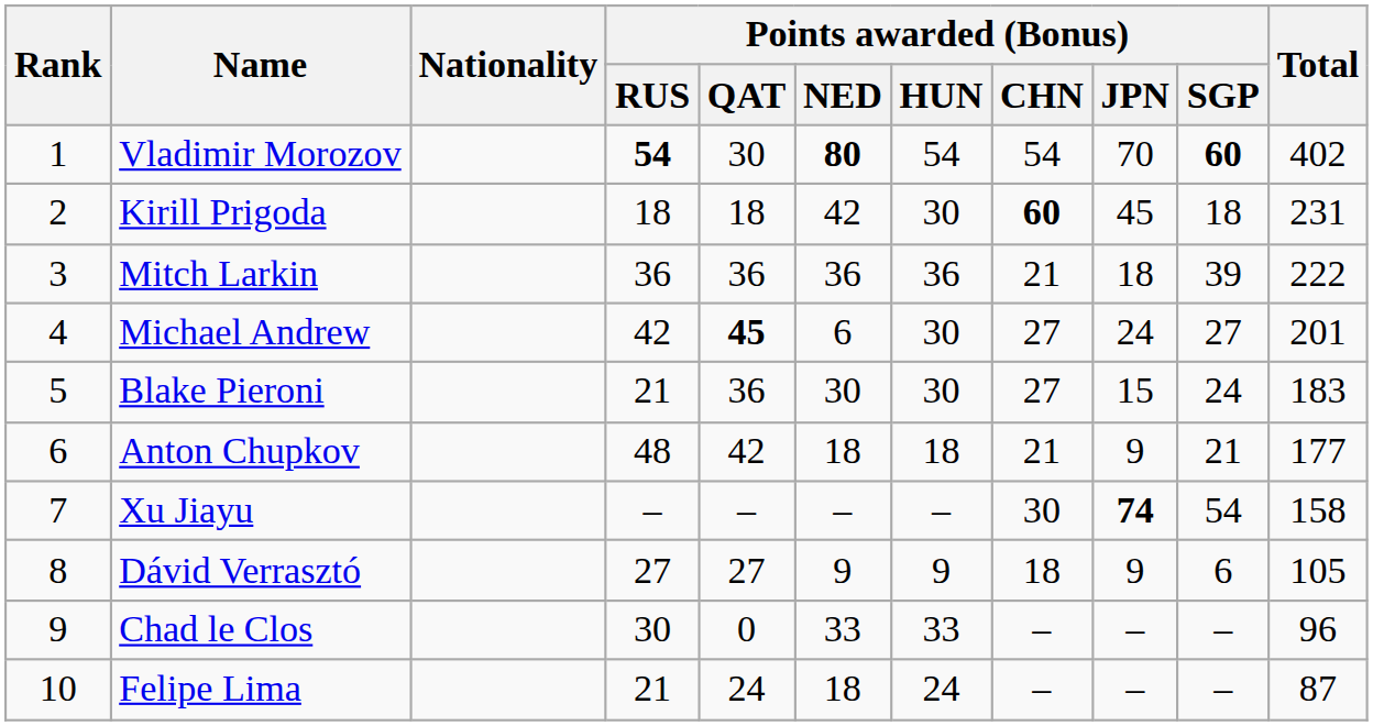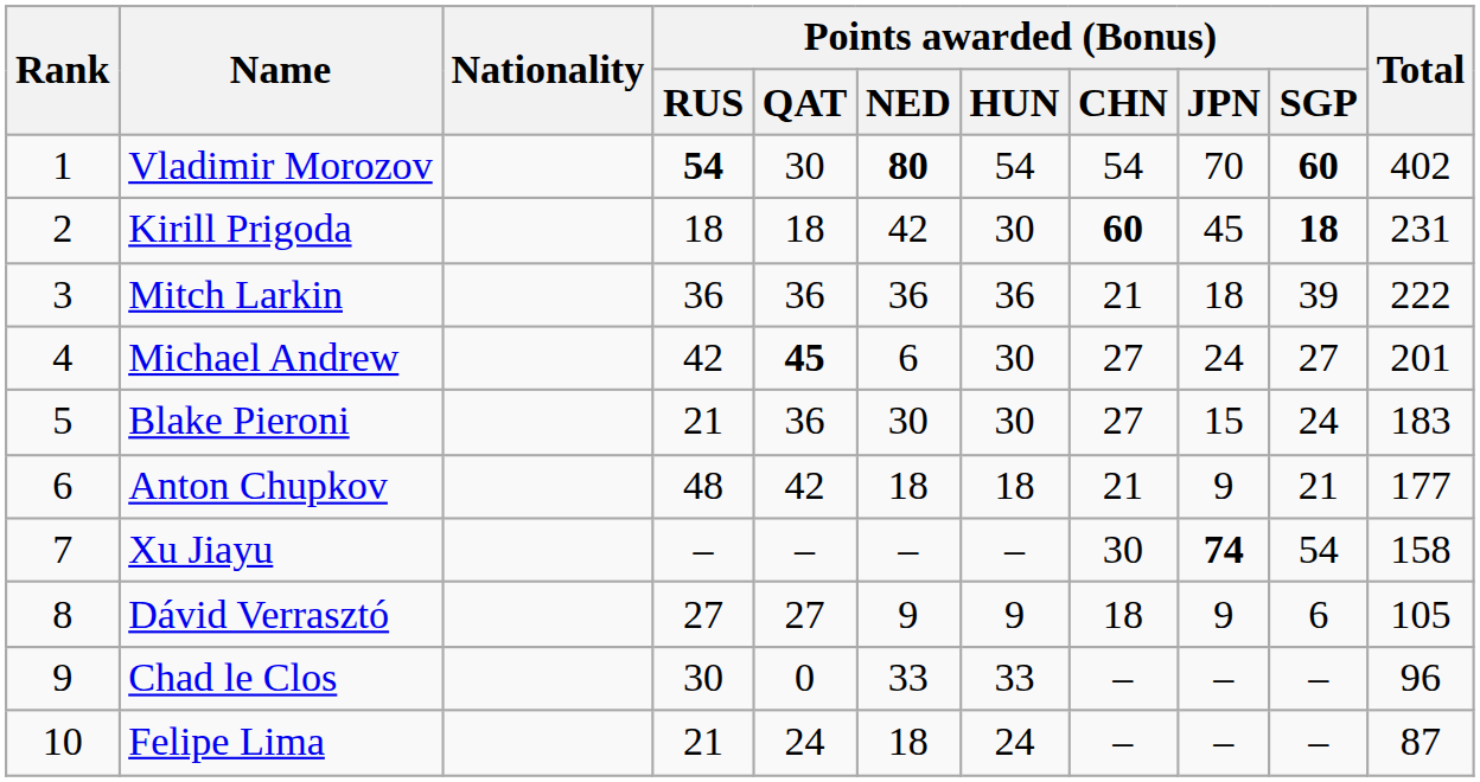Kirill Prigoda | Points awarded (Bonus) / SGP: normal -> bold
